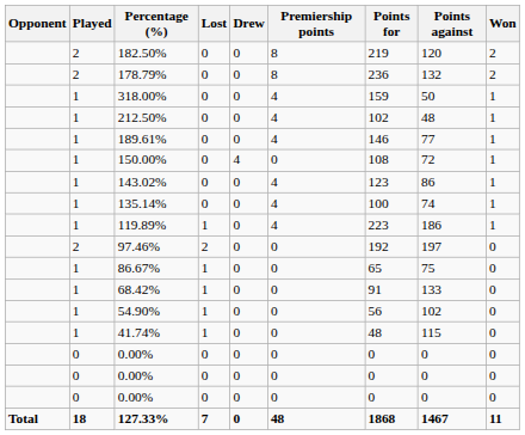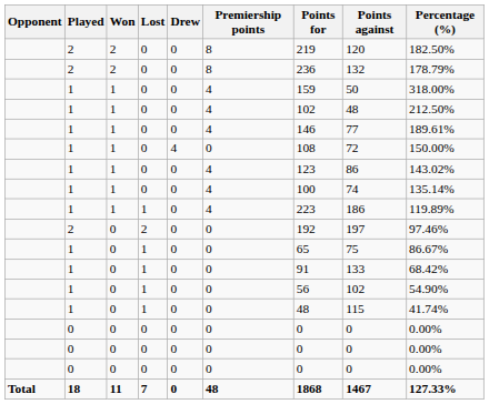columns swapped: Won <-> Percentage (%)
